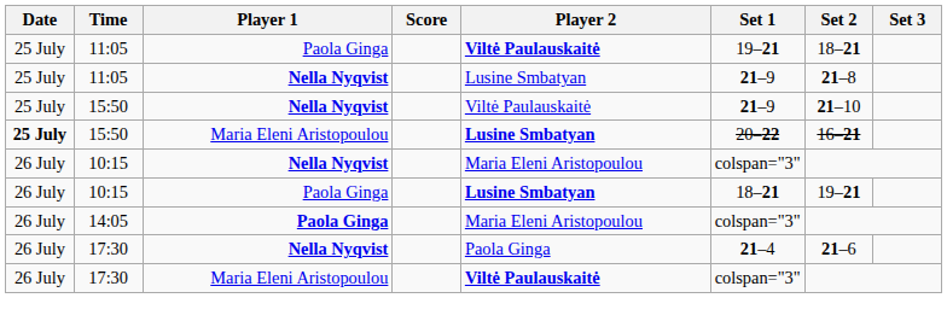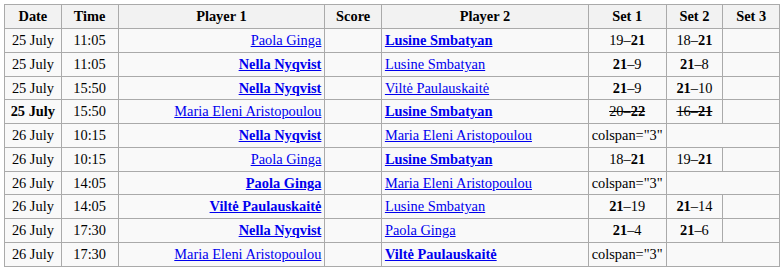11:05 / Paola Ginga | Player 2: Viltė Paulauskaitė -> Lusine Smbatyan
+ row: 26 July | 14:05 | Viltė Paulauskaitė | Lusine Smbatyan | 21–19 | 21–14
